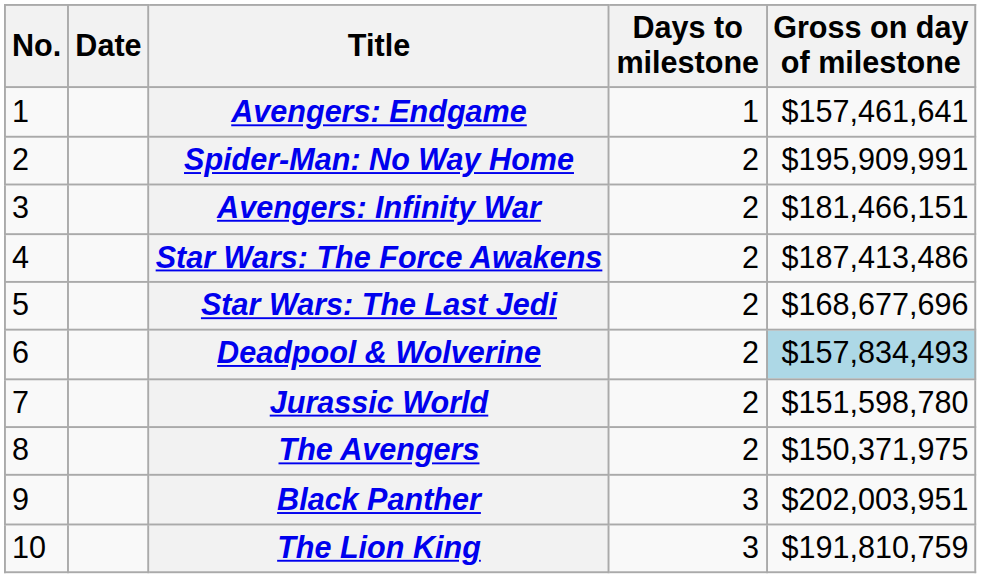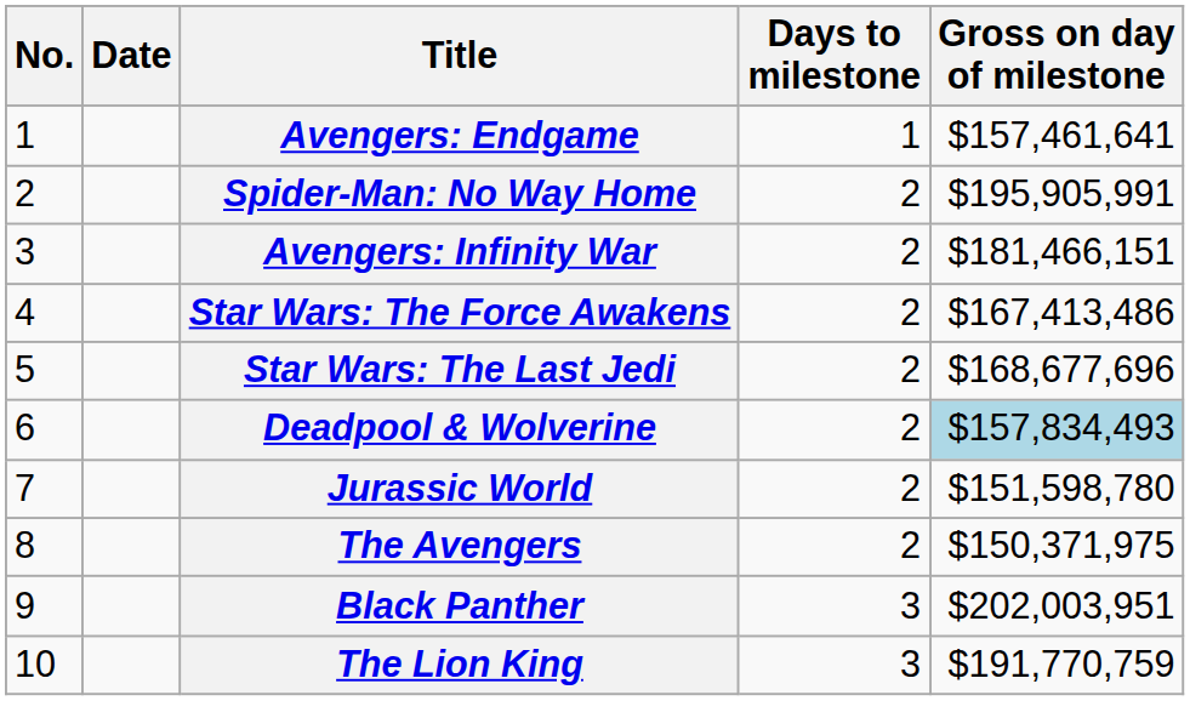Spider-Man: No Way Home | Gross on day of milestone: $195,909,991 -> $195,905,991
Star Wars: The Force Awakens | Gross on day of milestone: $187,413,486 -> $167,413,486
The Lion King | Gross on day of milestone: $191,810,759 -> $191,770,759
